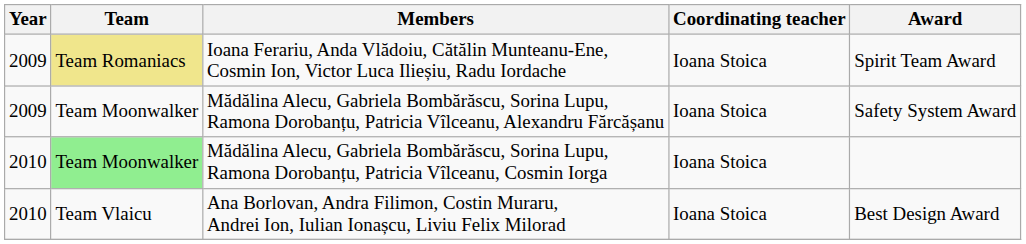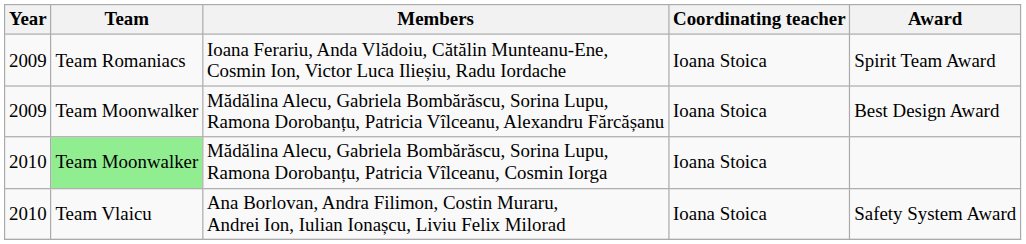row 2 | Team: khaki background -> no background
row 3 | Award: Safety System Award -> Best Design Award
row 5 | Award: Best Design Award -> Safety System Award
